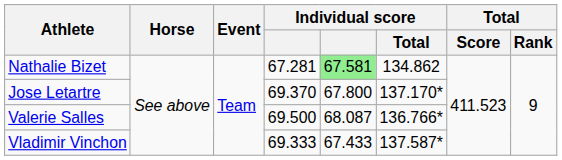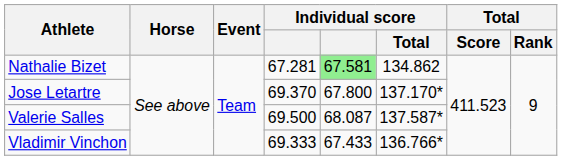Valerie Salles | Individual score / Total: 136.766* -> 137.587*
Vladimir Vinchon | Individual score / Total: 137.587* -> 136.766*
